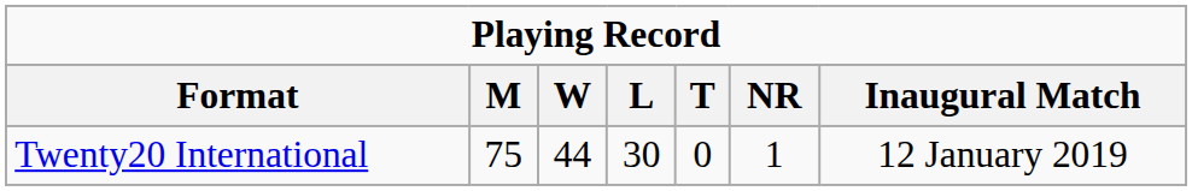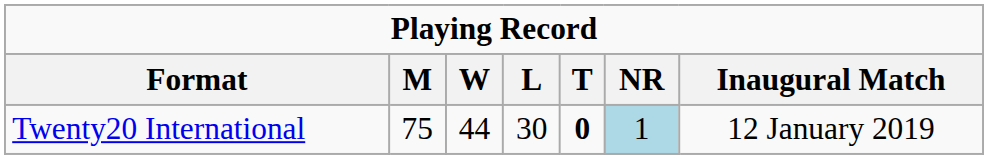Twenty20 International | T: normal -> bold
Twenty20 International | NR: no background -> lightblue background
